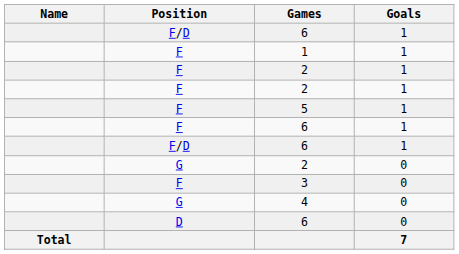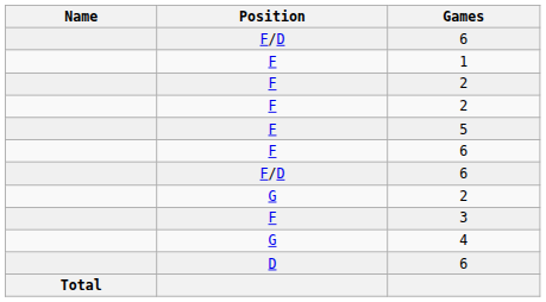- column: Goals | 1 | 1 | 1 | 1 | 1 | 1 | 1 | 0 | 0 | 0 | 0 | 7
